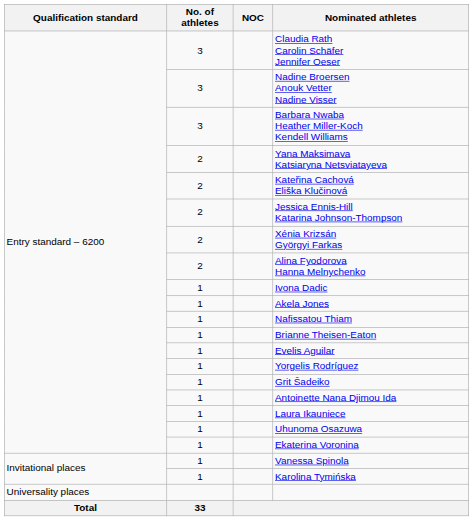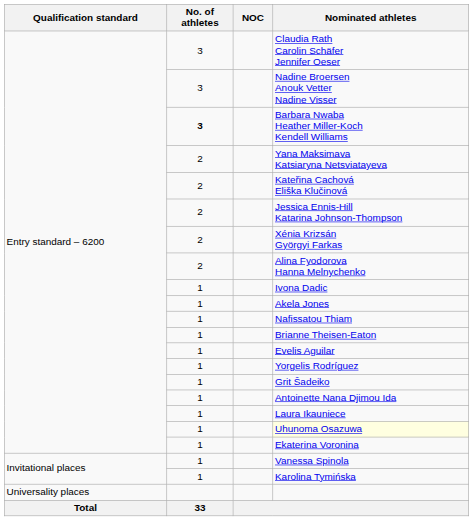Barbara Nwaba Heather Miller-Koch Kendell Williams | No. of athletes: normal -> bold
Uhunoma Osazuwa | Nominated athletes: no background -> lightyellow background
